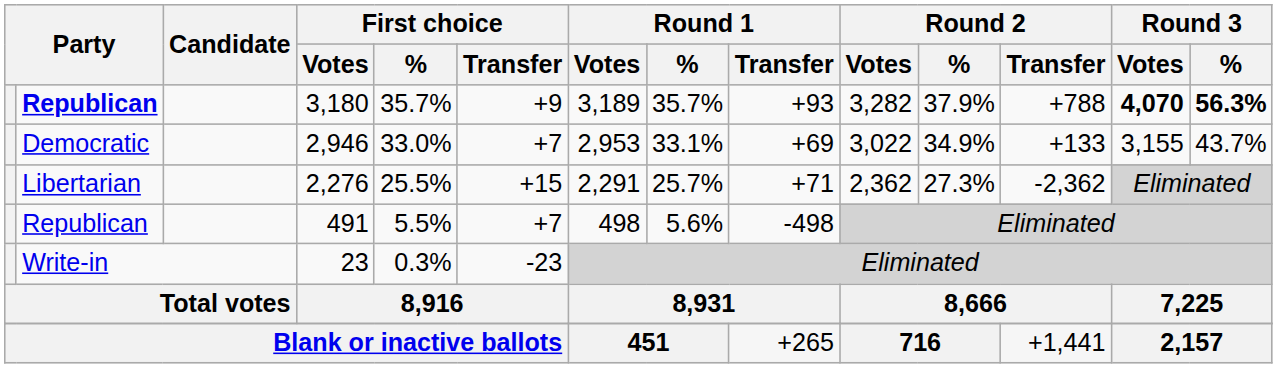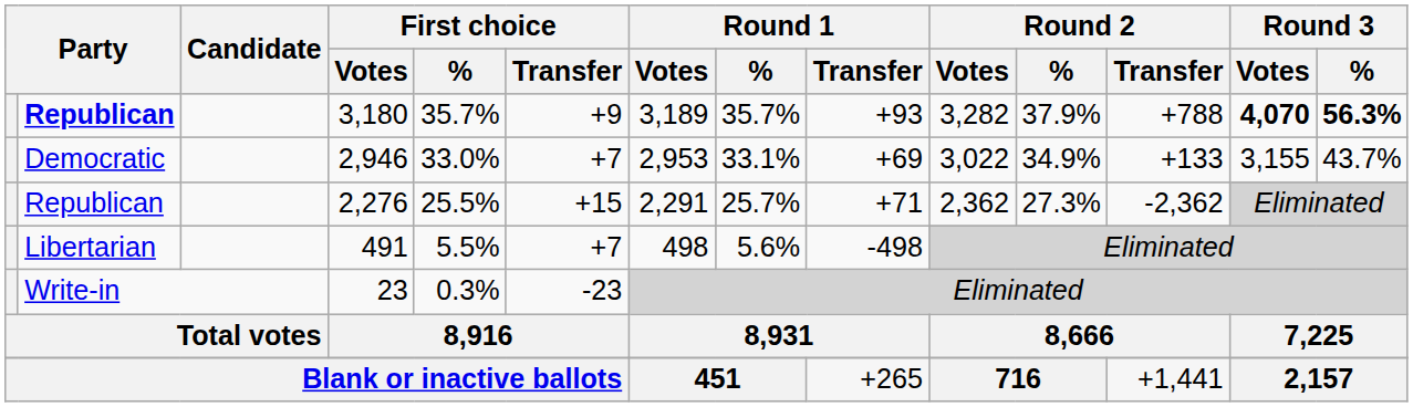2,276 | column 2: Libertarian -> Republican
491 | column 2: Republican -> Libertarian
